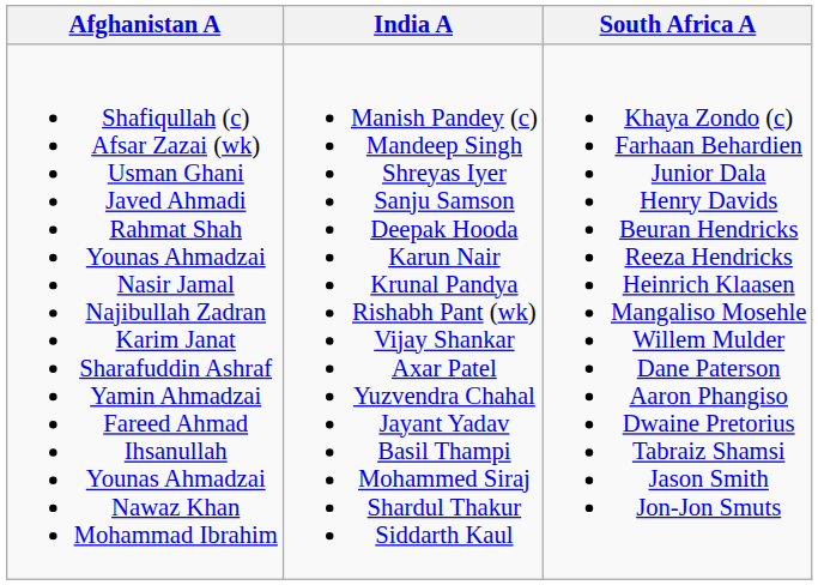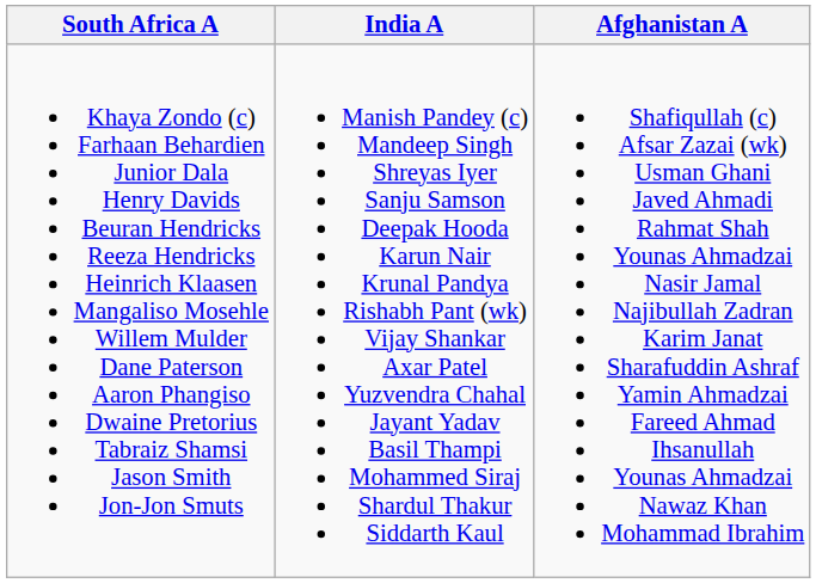columns swapped: Afghanistan A <-> South Africa A
